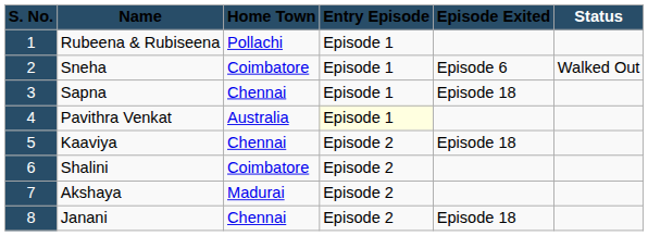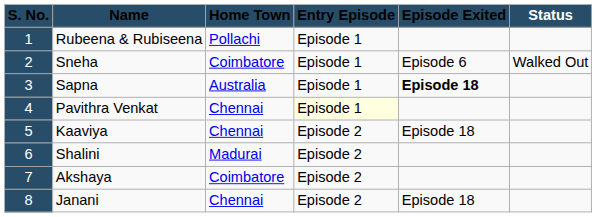Sapna | Home Town: Chennai -> Australia
Sapna | Episode Exited: normal -> bold
Pavithra Venkat | Home Town: Australia -> Chennai
Shalini | Home Town: Coimbatore -> Madurai
Akshaya | Home Town: Madurai -> Coimbatore
